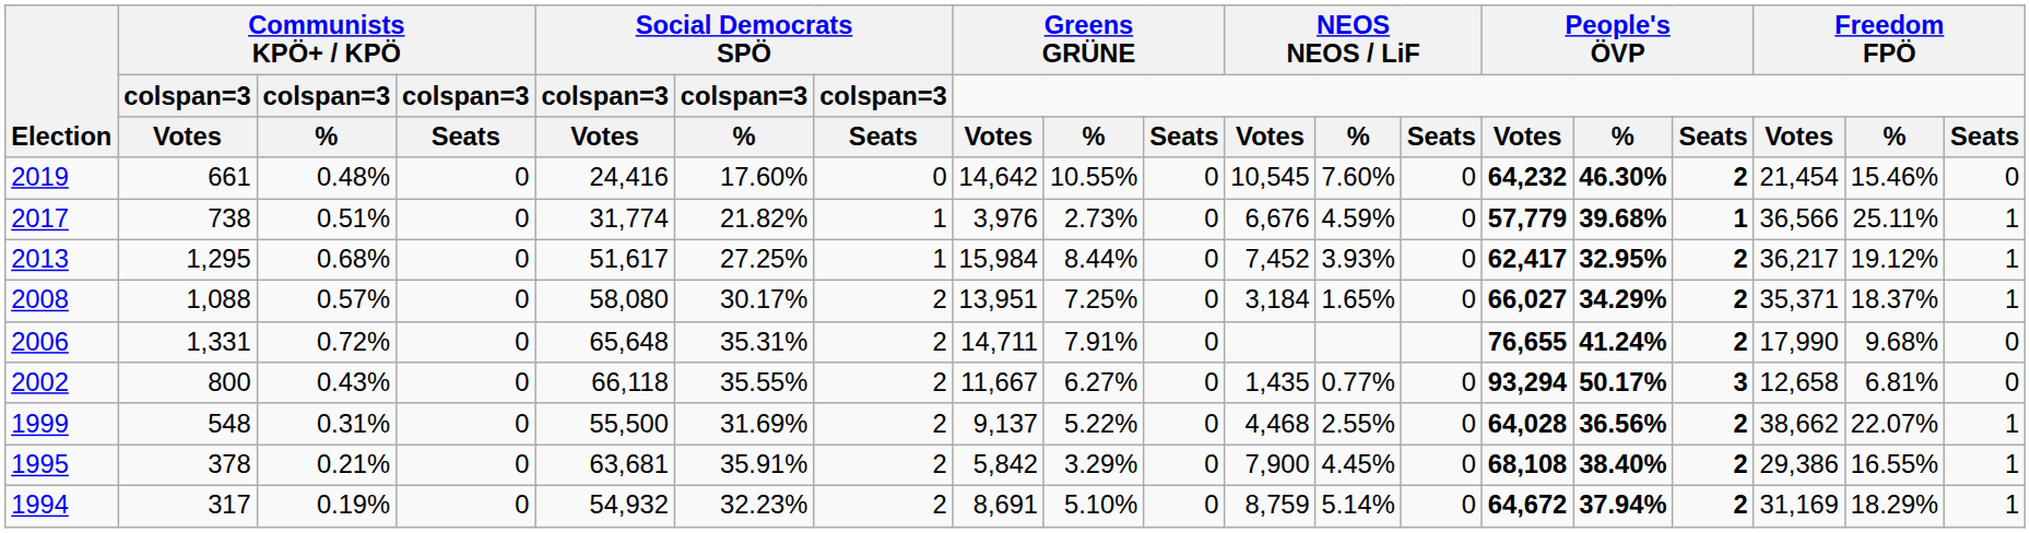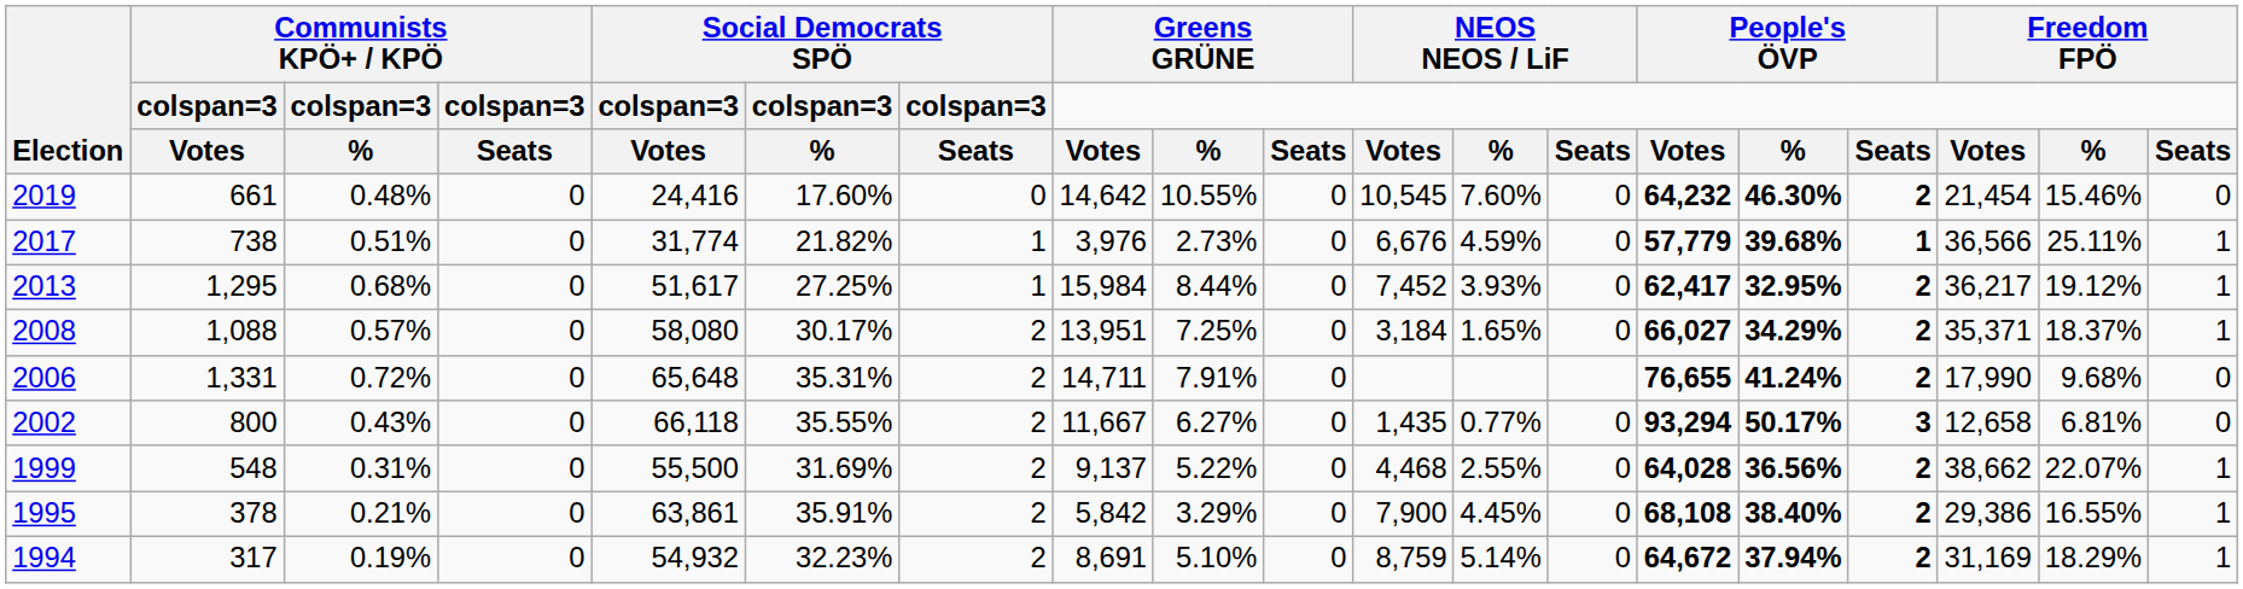1995 | Social Democrats SPÖ / colspan=3 / Votes: 63,681 -> 63,861
